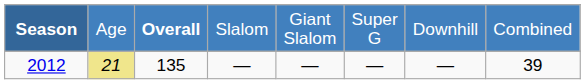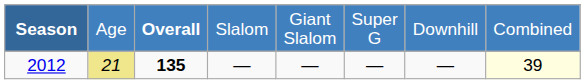2012 | column 3: normal -> bold
2012 | column 8: no background -> lightyellow background
